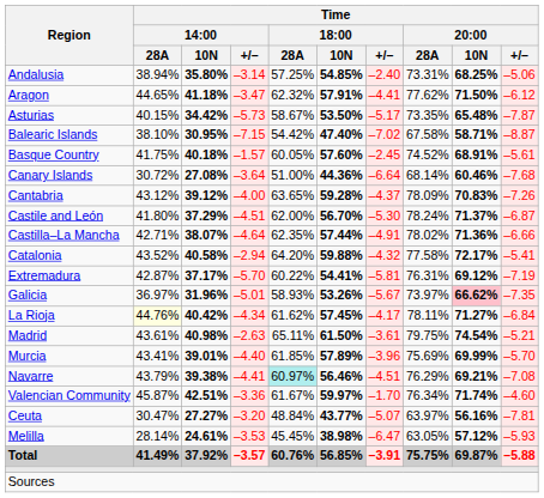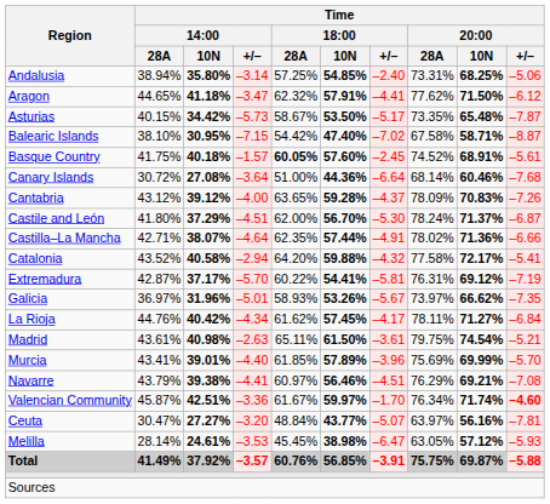Basque Country | Time / 18:00 / 28A: normal -> bold
Galicia | Time / 20:00 / 10N: pink background -> no background
La Rioja | Time / 14:00 / 28A: lightyellow background -> no background
Navarre | Time / 18:00 / 28A: paleturquoise background -> no background
Valencian Community | Time / 20:00 / +/–: normal -> bold
